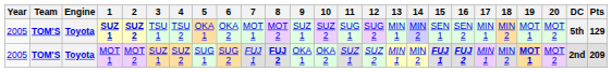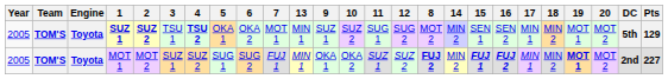columns swapped: 8 <-> 13
row 2 | 4: normal -> bold
row 3 | Pts: 209 -> 227
